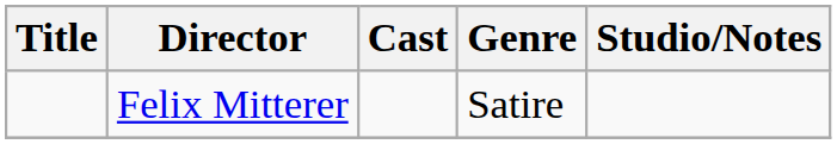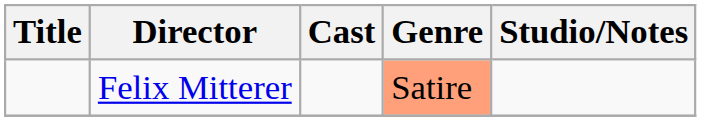Felix Mitterer | Genre: no background -> lightsalmon background
